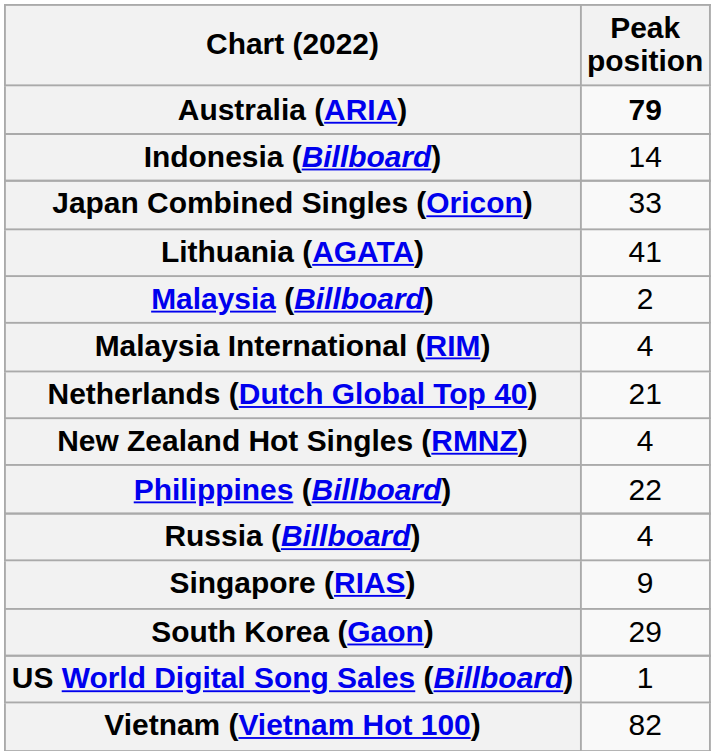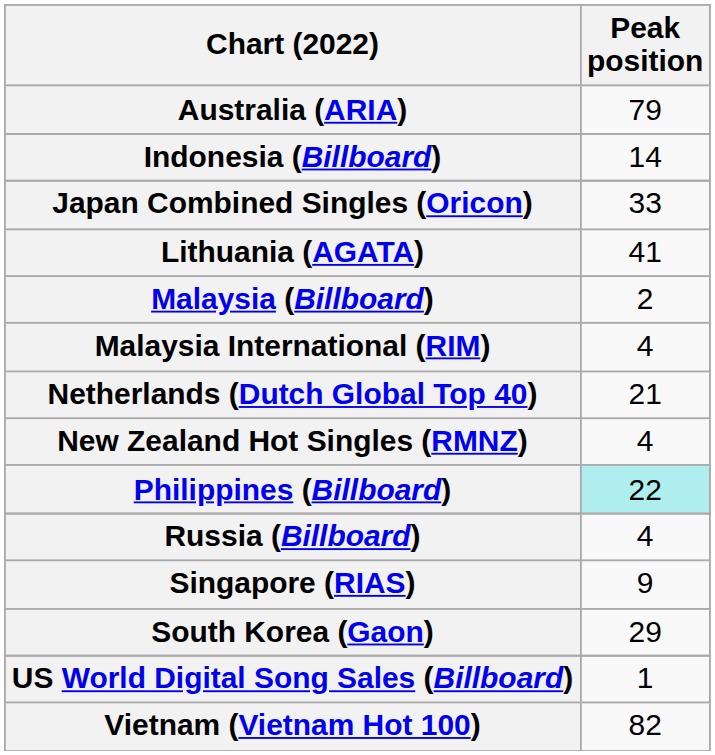Australia (ARIA) | Peak position: bold -> normal
Philippines (Billboard) | Peak position: no background -> paleturquoise background
